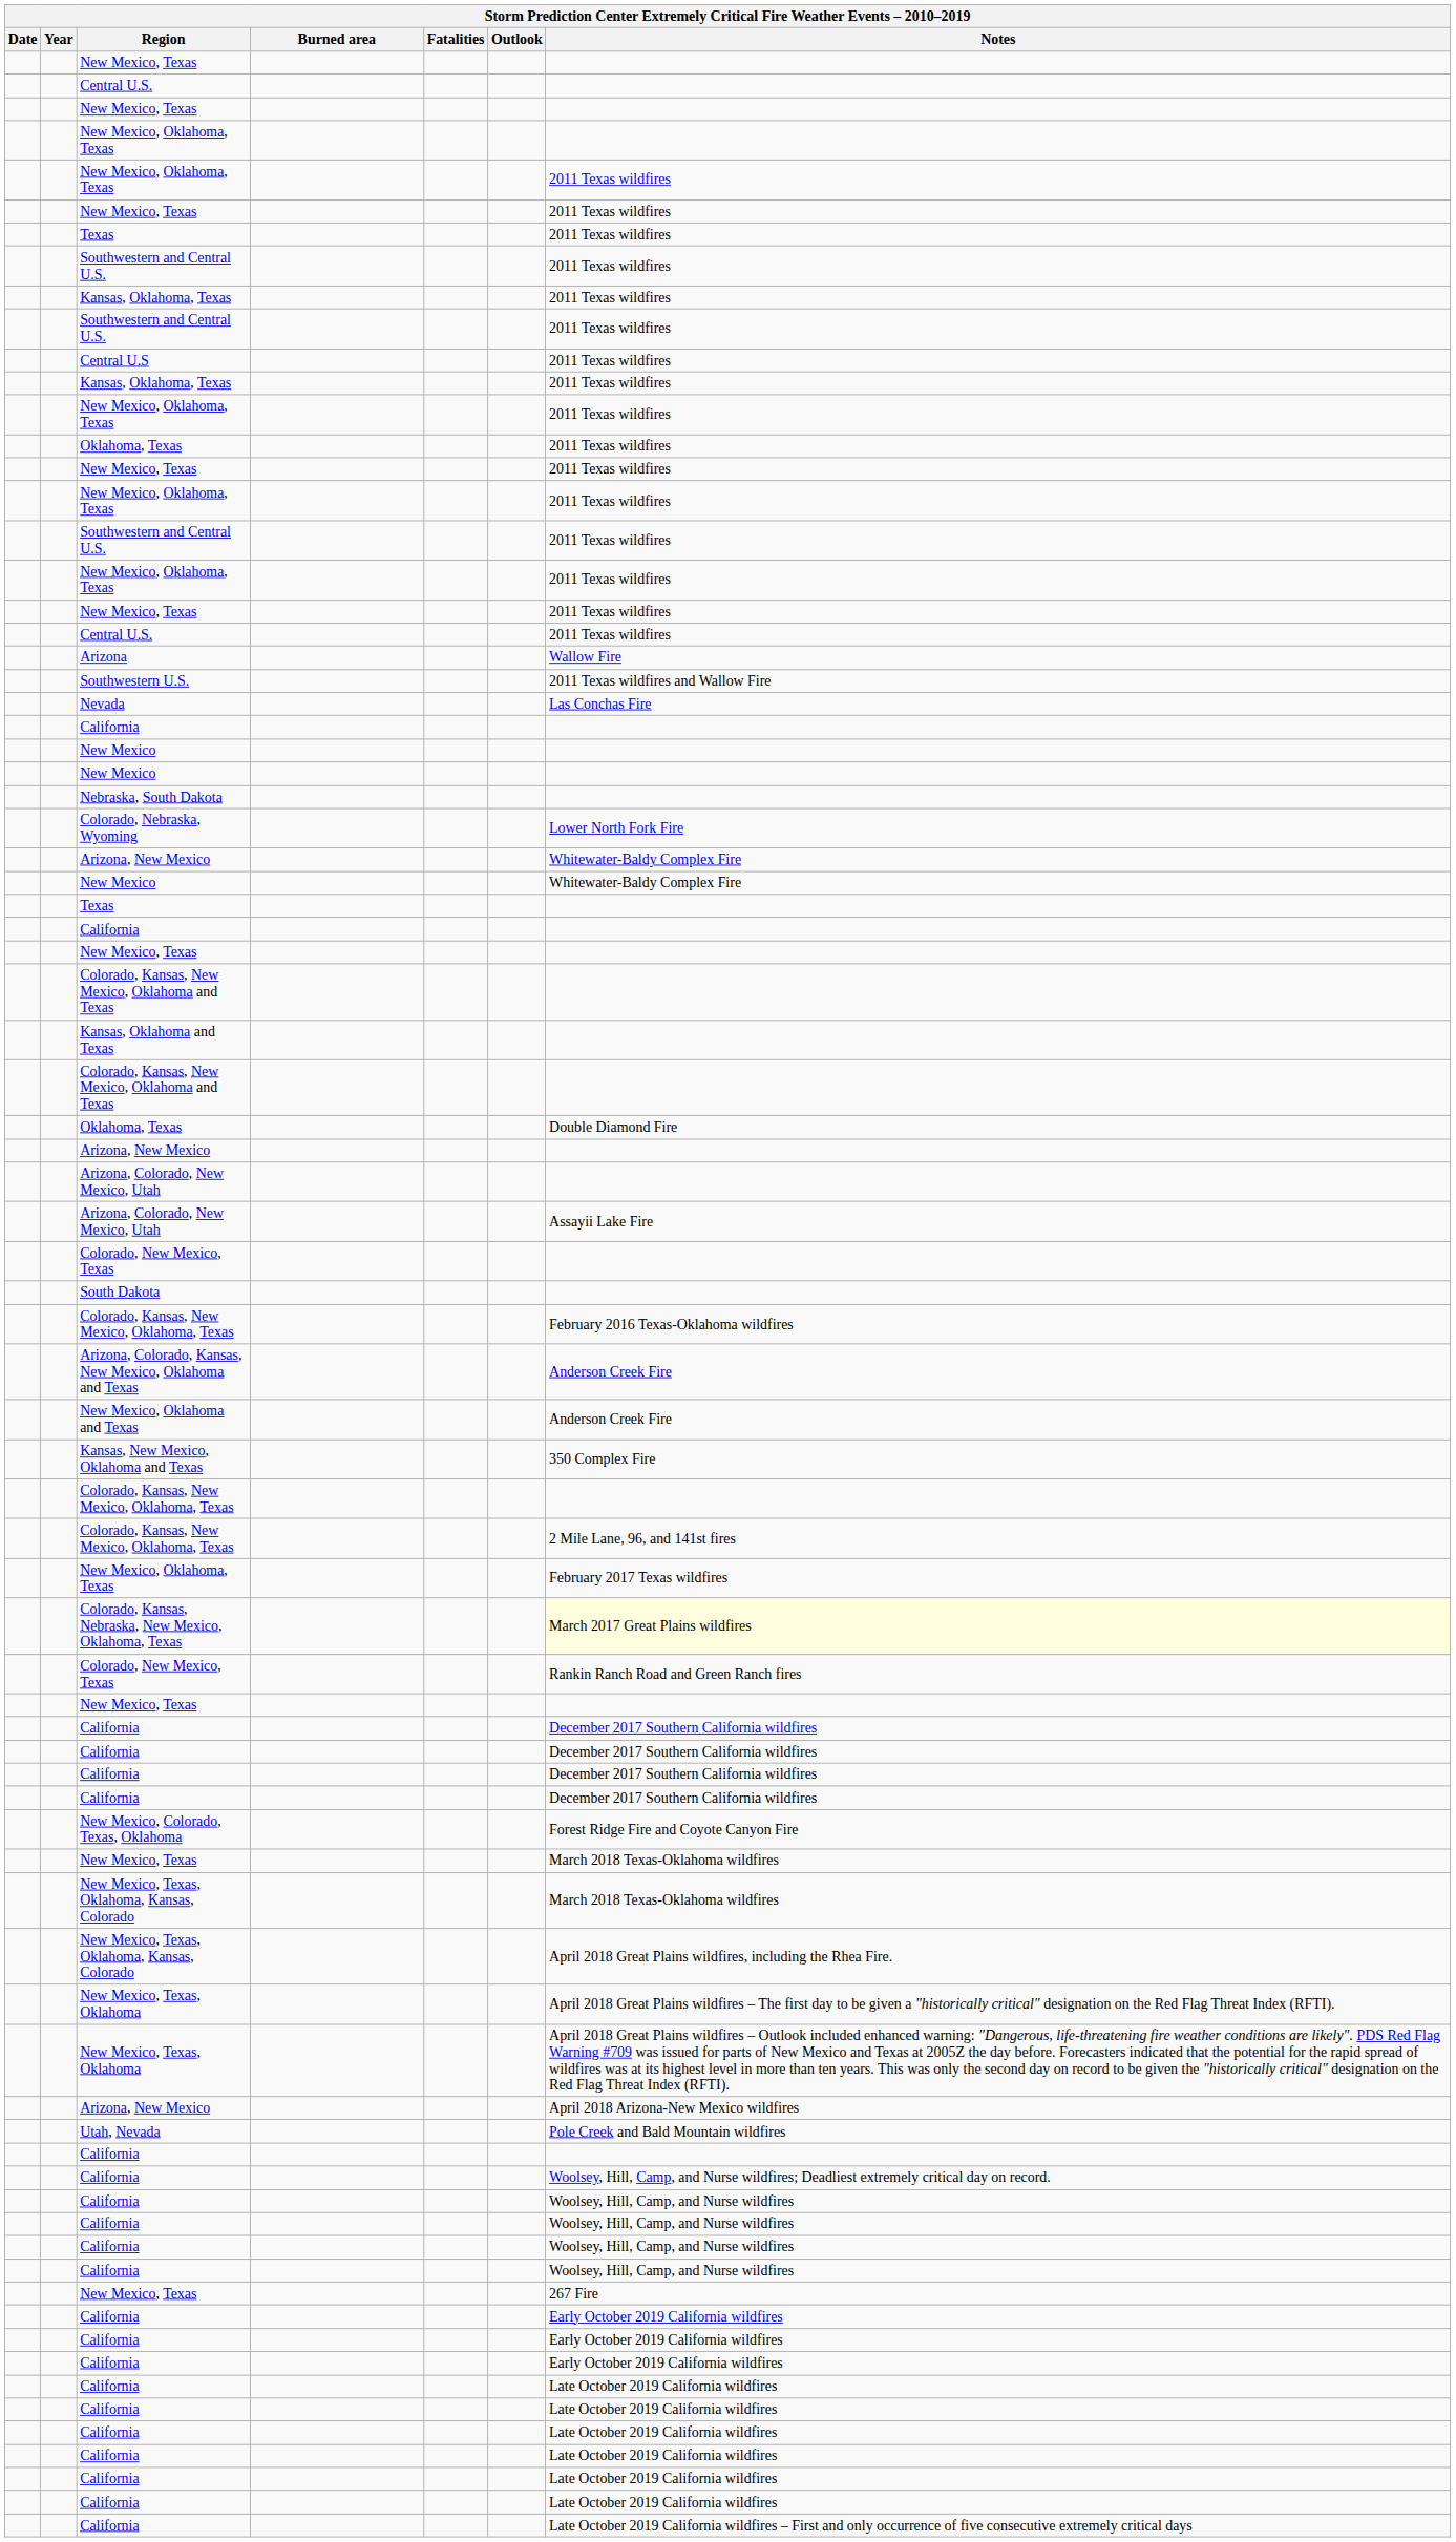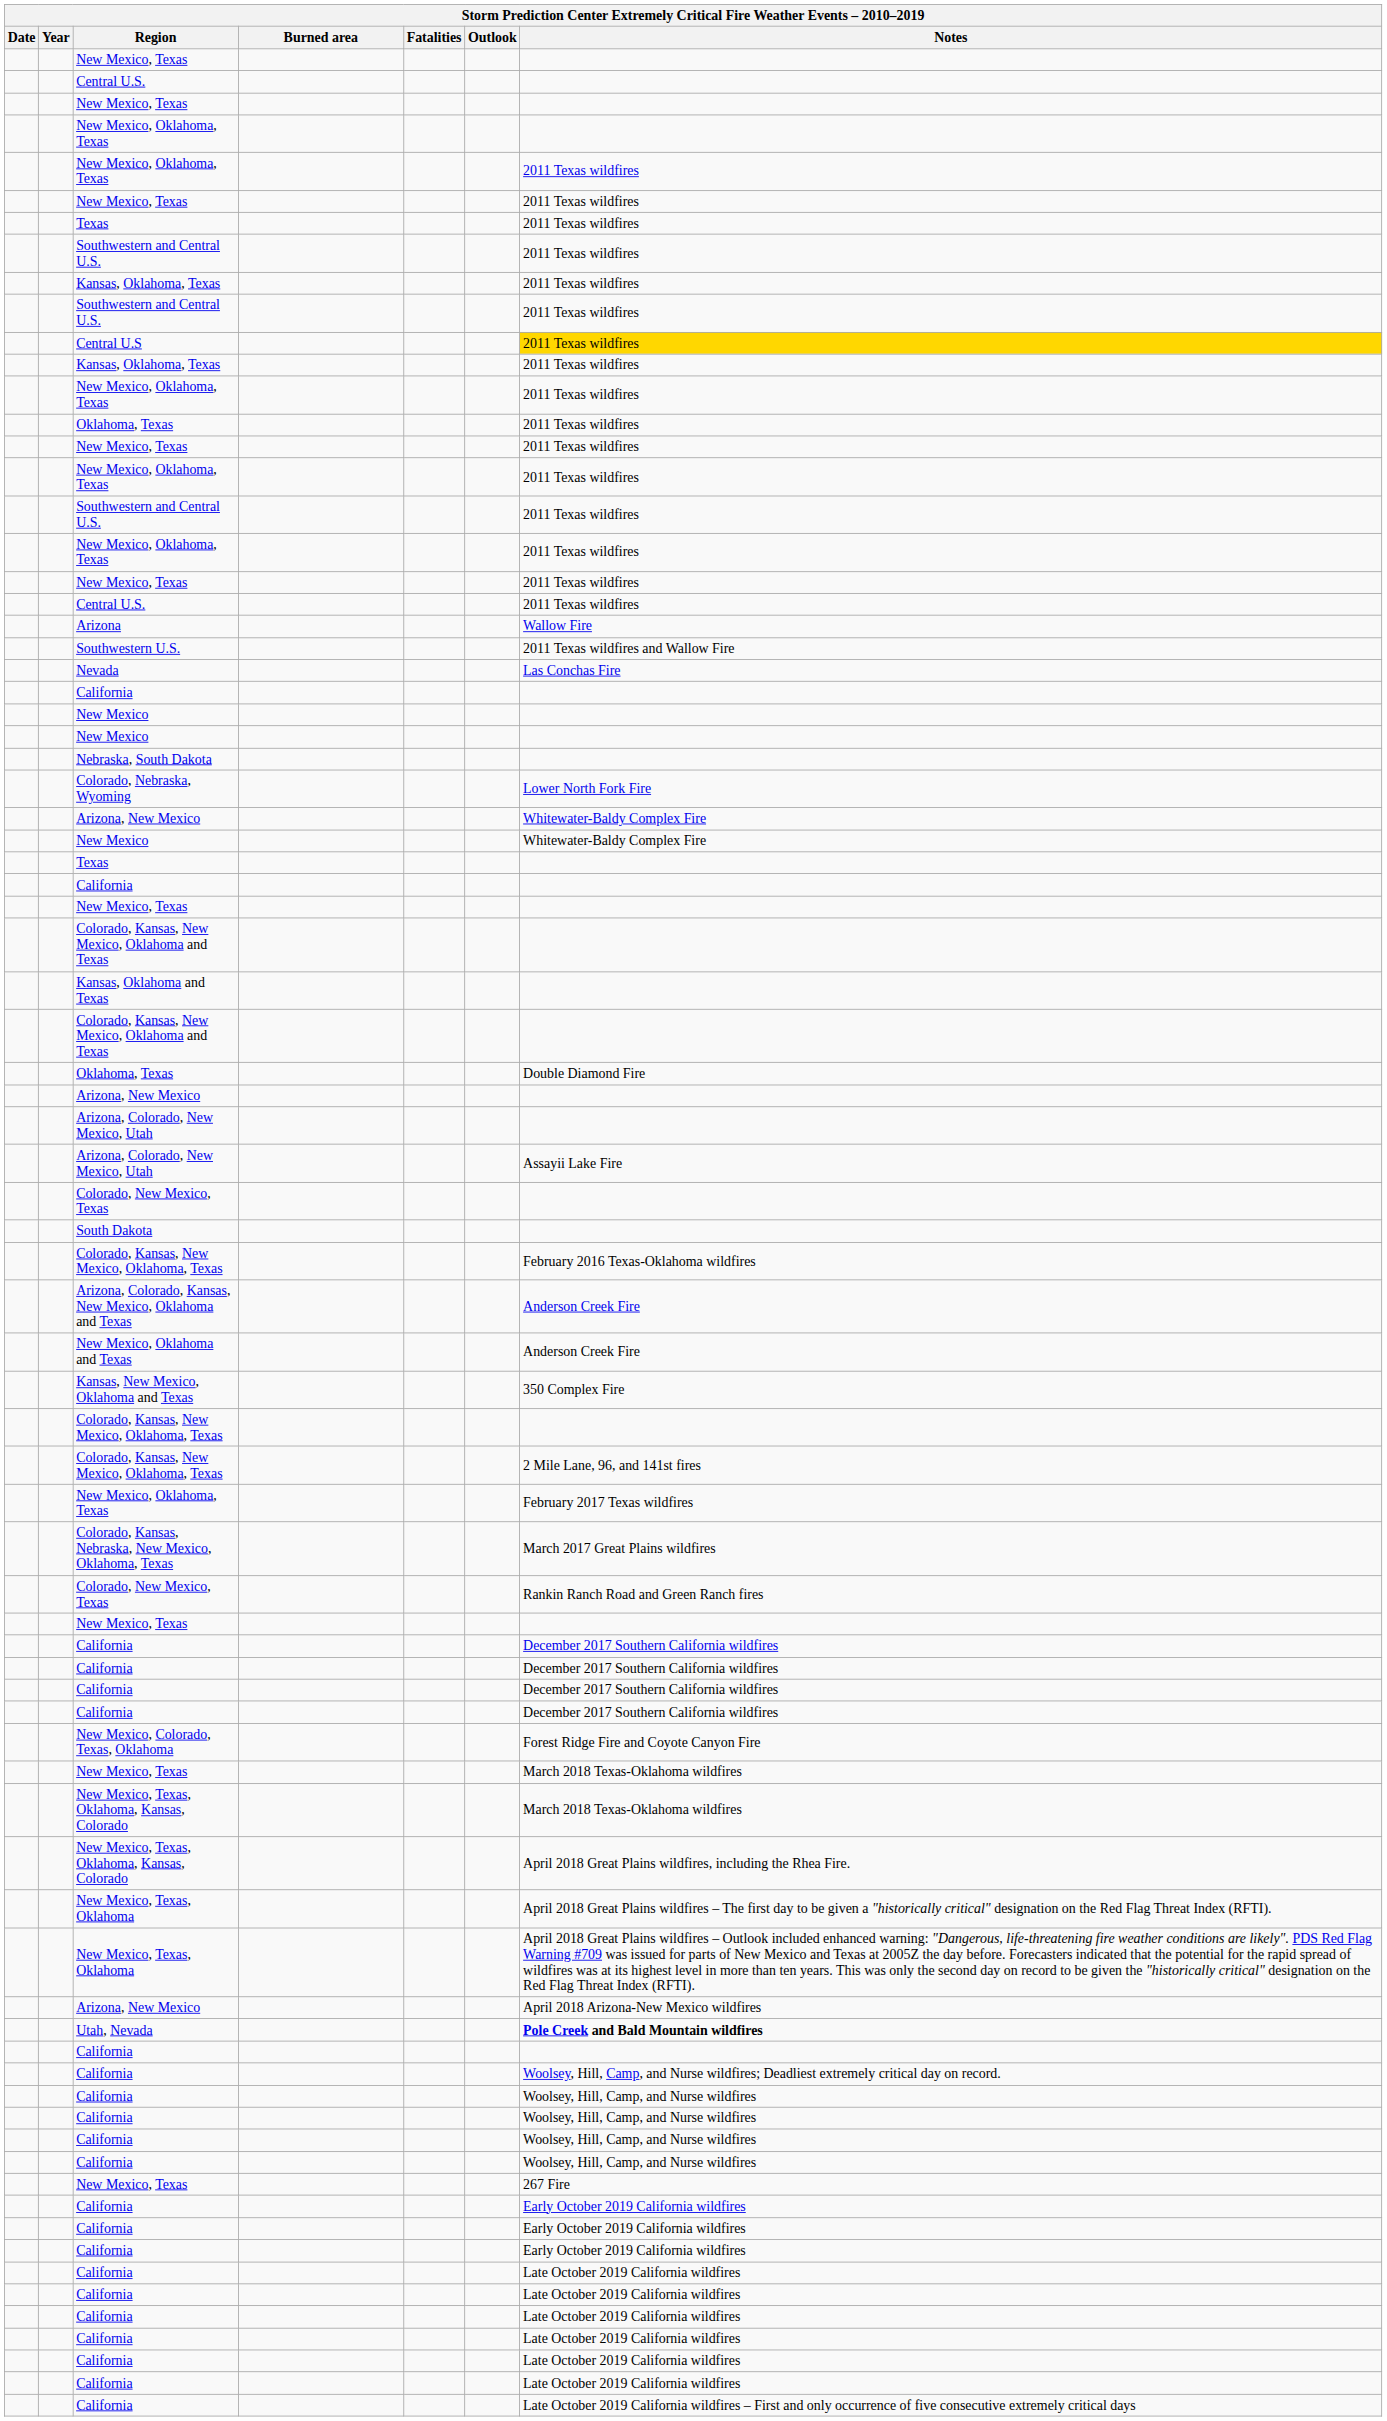Central U.S | Notes: no background -> gold background
Colorado, Kansas, Nebraska, New Mexico, Oklahoma, Texas | Notes: lightyellow background -> no background
Utah, Nevada | Notes: normal -> bold
